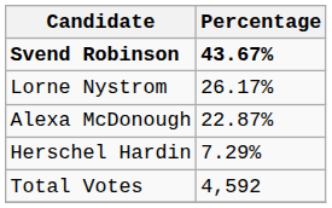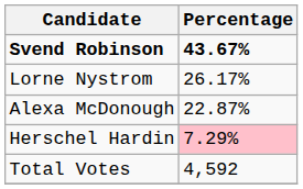Herschel Hardin | Percentage: no background -> pink background
